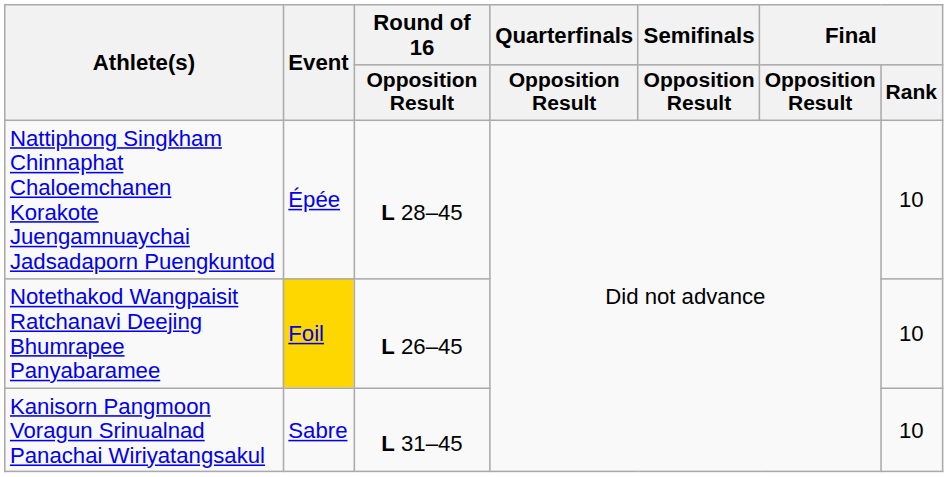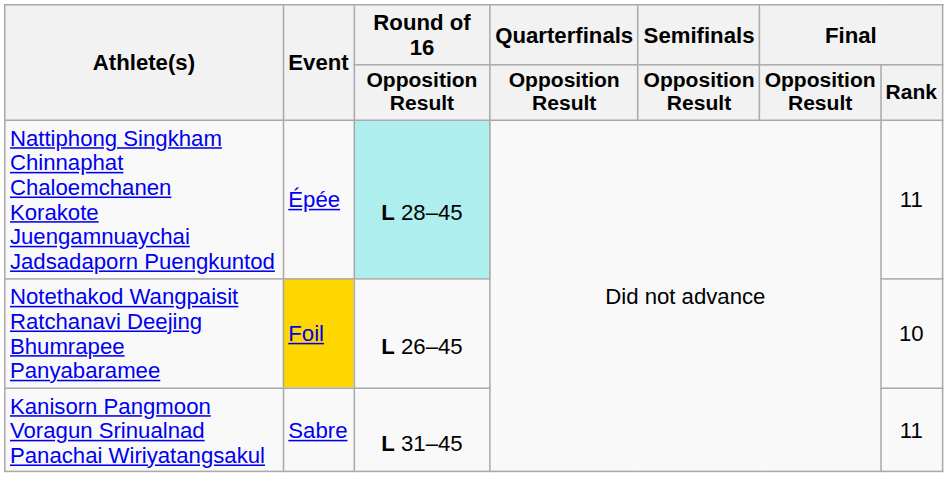row 3 | Round of 16 / Opposition Result: no background -> paleturquoise background
row 3 | Final / Rank: 10 -> 11
row 5 | Final / Rank: 10 -> 11
